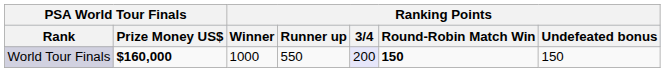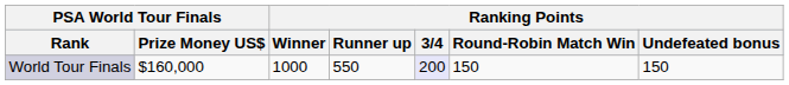World Tour Finals | PSA World Tour Finals / Prize Money US$: bold -> normal
World Tour Finals | Ranking Points / Round-Robin Match Win: bold -> normal
